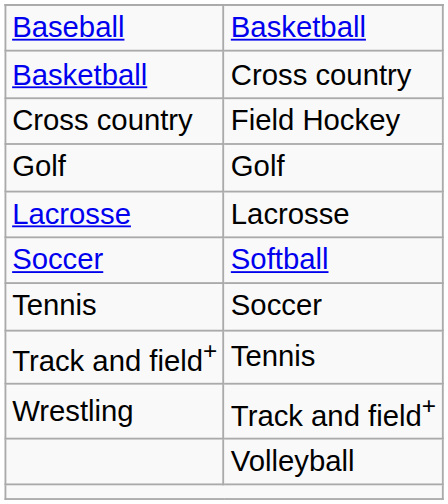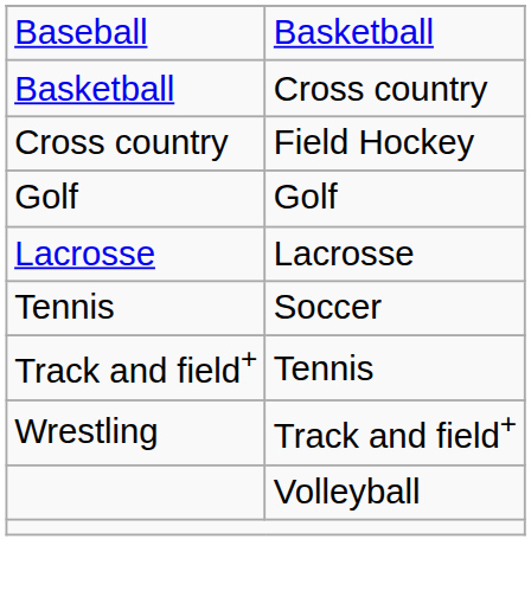- row: Soccer | Softball
